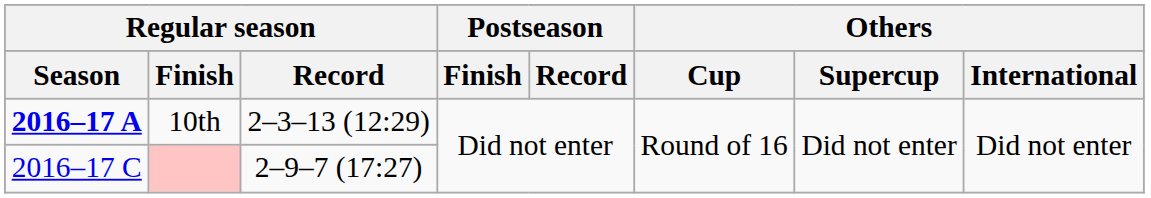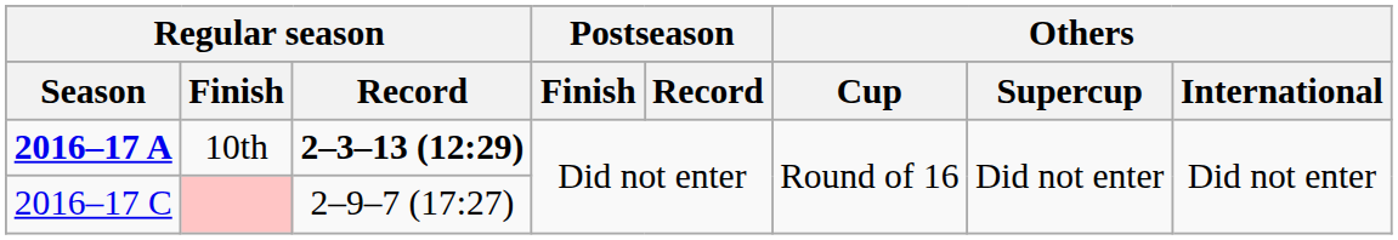10th | Regular season / Record: normal -> bold
